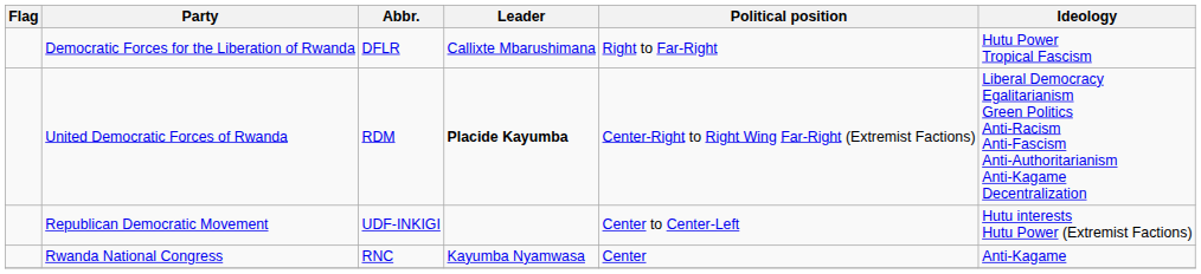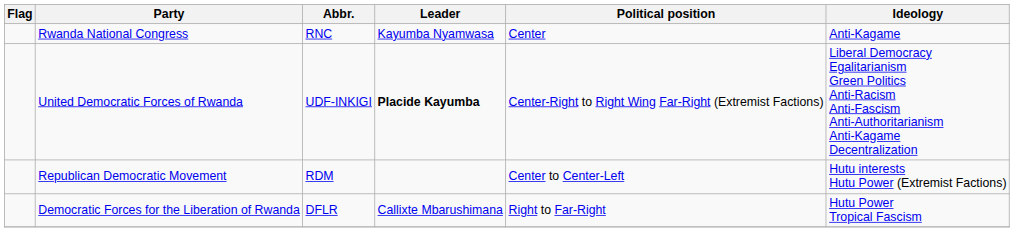rows swapped: Democratic Forces for the Liberation of Rwanda <-> Rwanda National Congress
United Democratic Forces of Rwanda | Abbr.: RDM -> UDF-INKIGI
Republican Democratic Movement | Abbr.: UDF-INKIGI -> RDM
